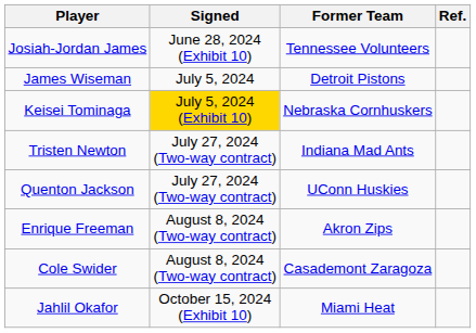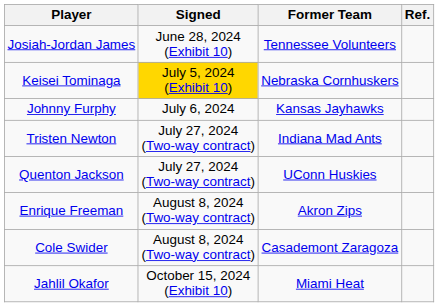- row: James Wiseman | July 5, 2024 | Detroit Pistons
+ row: Johnny Furphy | July 6, 2024 | Kansas Jayhawks
